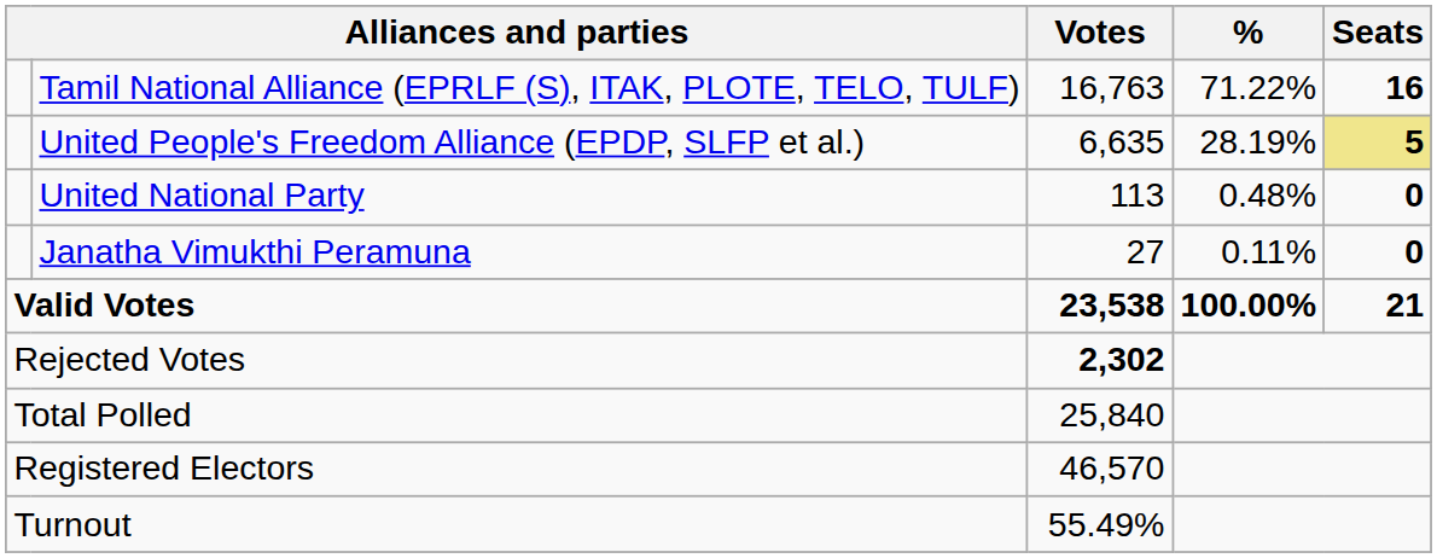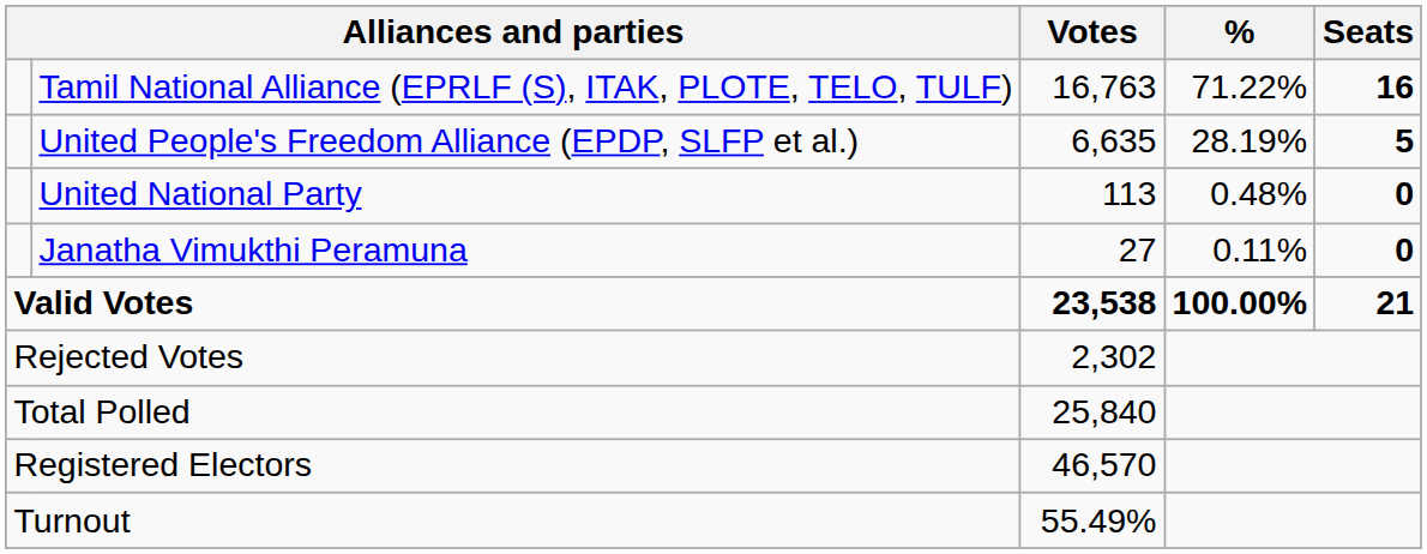United People's Freedom Alliance (EPDP, SLFP et al.) | Seats: khaki background -> no background
Rejected Votes | Votes: bold -> normal
